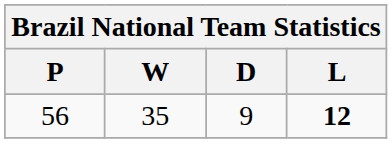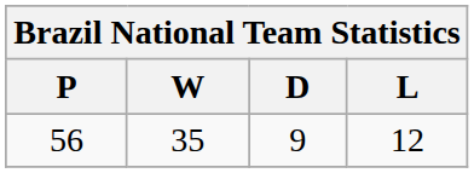56 | L: bold -> normal
